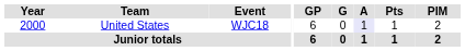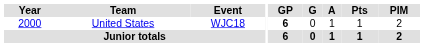United States | GP: normal -> bold
United States | A: lavender background -> no background
